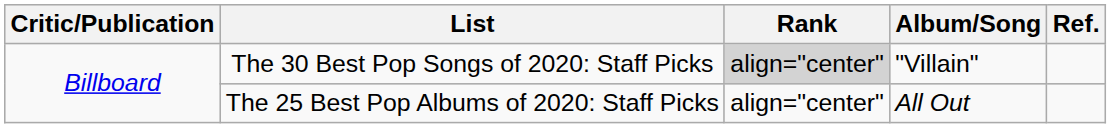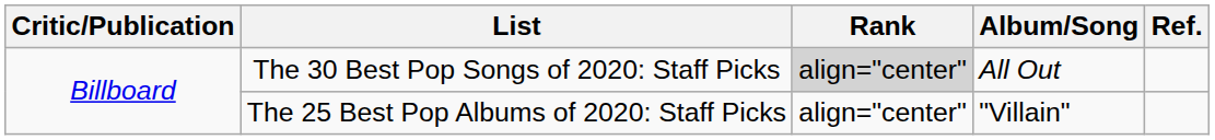The 30 Best Pop Songs of 2020: Staff Picks | Album/Song: "Villain" -> All Out
The 25 Best Pop Albums of 2020: Staff Picks | Album/Song: All Out -> "Villain"
